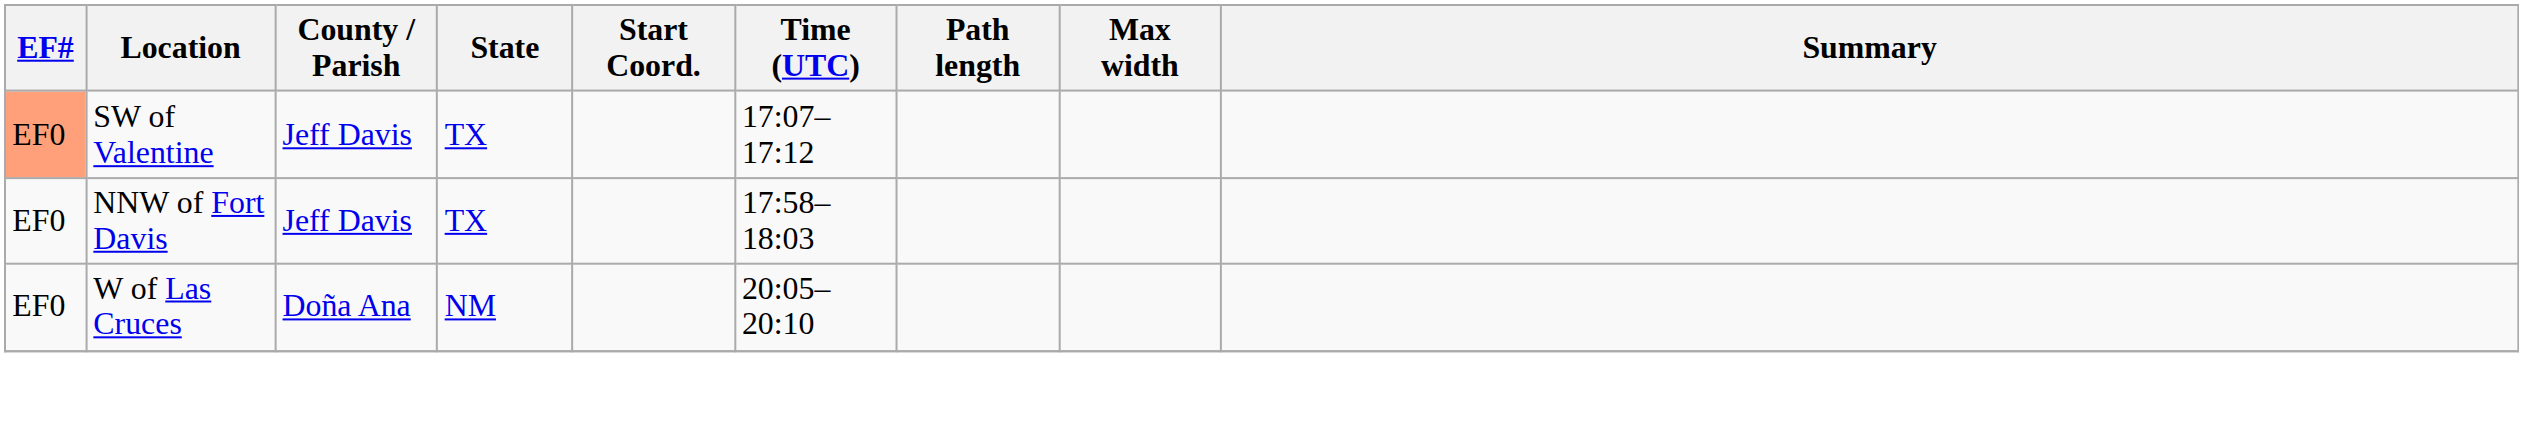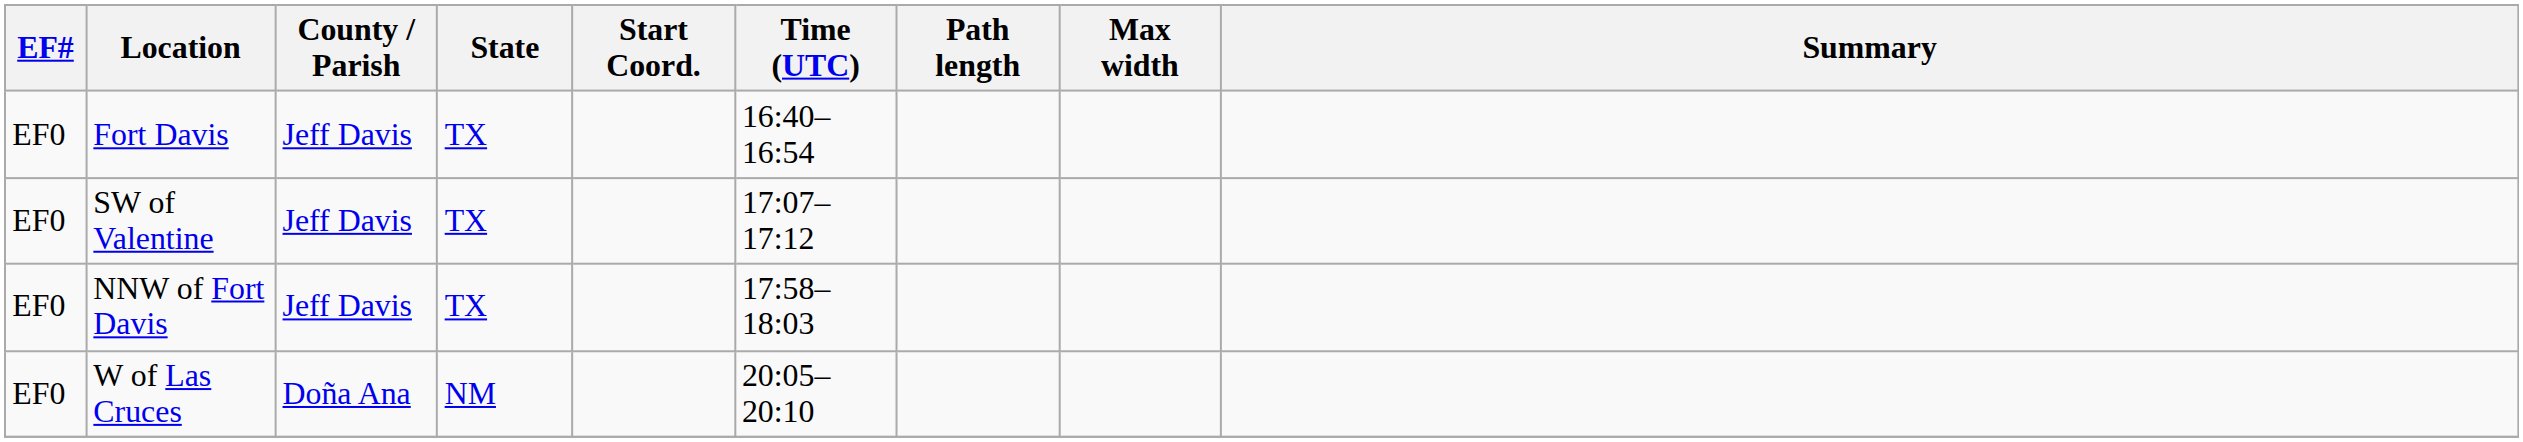+ row: EF0 | Fort Davis | Jeff Davis | TX | 16:40–16:54
SW of Valentine | EF#: lightsalmon background -> no background
